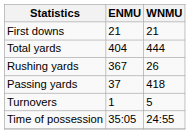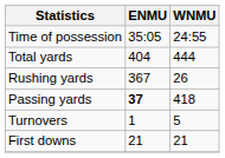rows swapped: First downs <-> Time of possession
Passing yards | ENMU: normal -> bold
